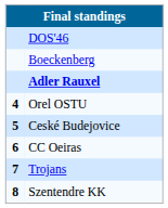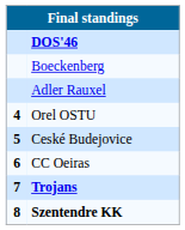DOS'46 | column 2: normal -> bold
Adler Rauxel | column 2: bold -> normal
Trojans | column 2: normal -> bold
Szentendre KK | column 2: normal -> bold
